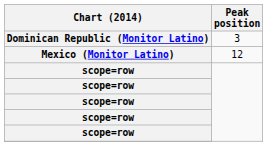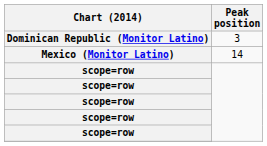Mexico (Monitor Latino) | Peak position: 12 -> 14
